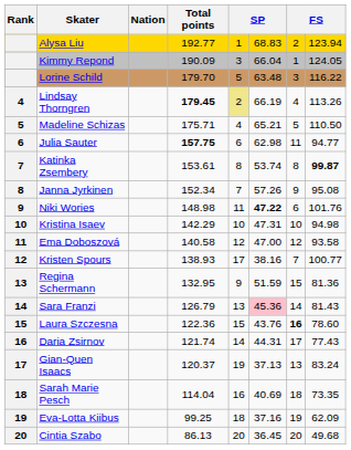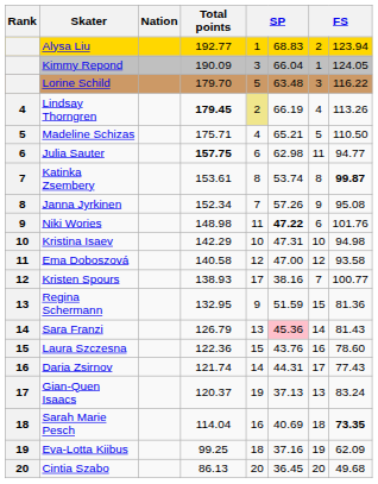Laura Szczesna | column 7: bold -> normal
Sarah Marie Pesch | column 8: normal -> bold
